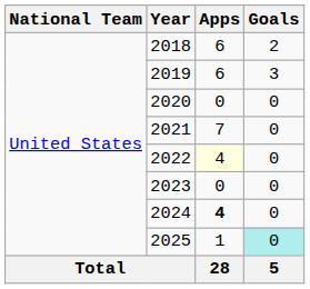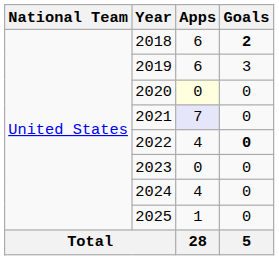2018 | Goals: normal -> bold
2020 | Apps: no background -> lightyellow background
2021 | Apps: no background -> lavender background
2022 | Apps: lightyellow background -> no background
2022 | Goals: normal -> bold
2024 | Apps: bold -> normal
2025 | Goals: paleturquoise background -> no background
